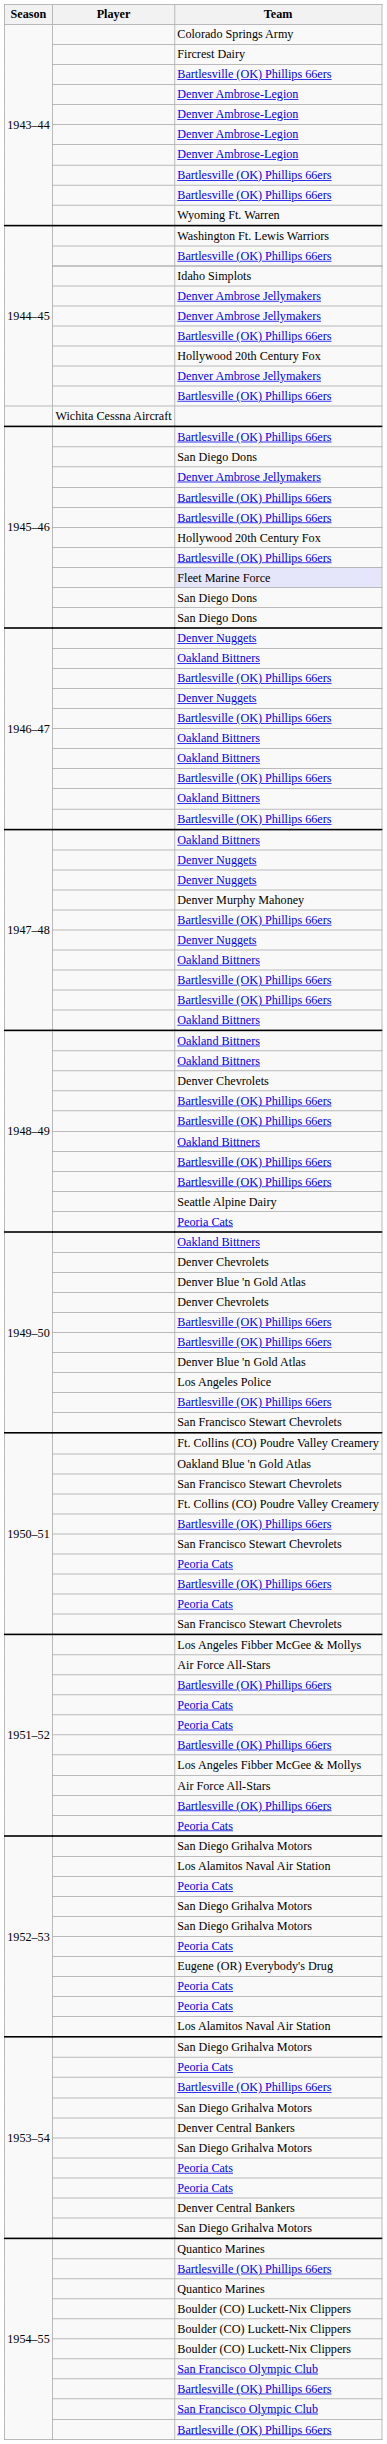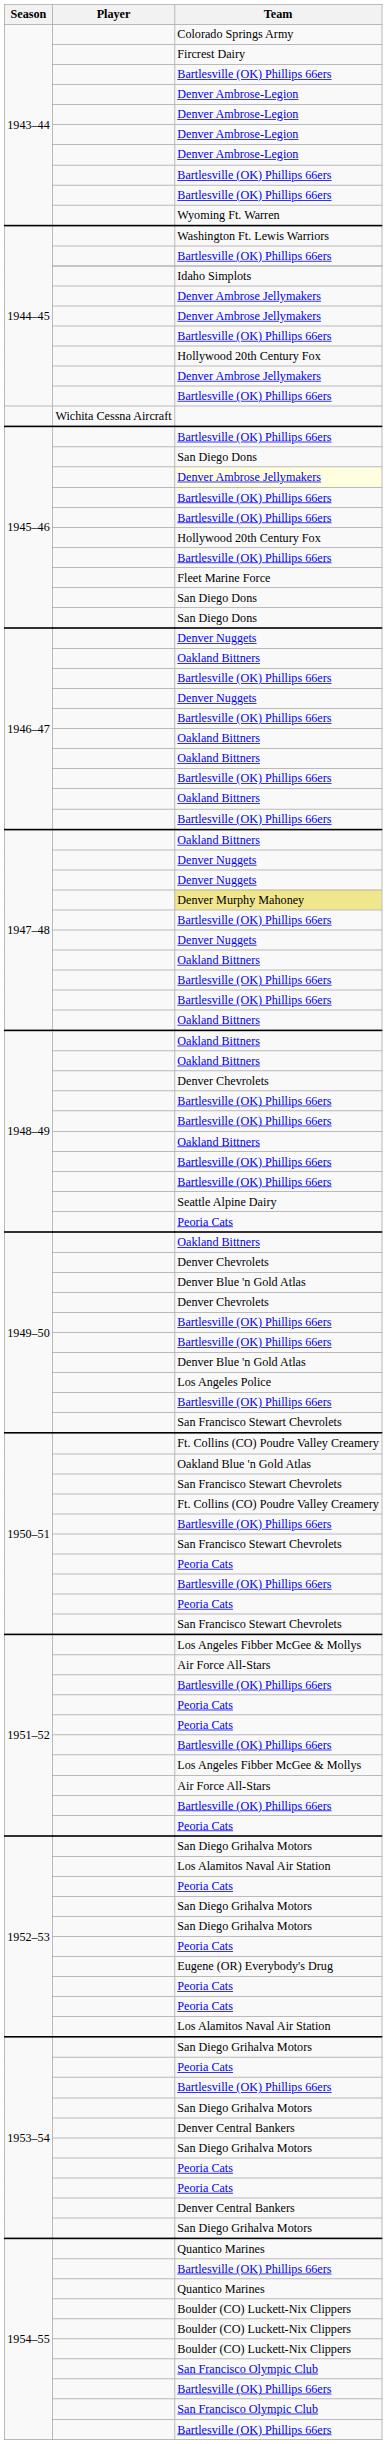1945–46 / Denver Ambrose Jellymakers | Team: no background -> lightyellow background
Fleet Marine Force | Team: lavender background -> no background
Denver Murphy Mahoney | Team: no background -> khaki background
